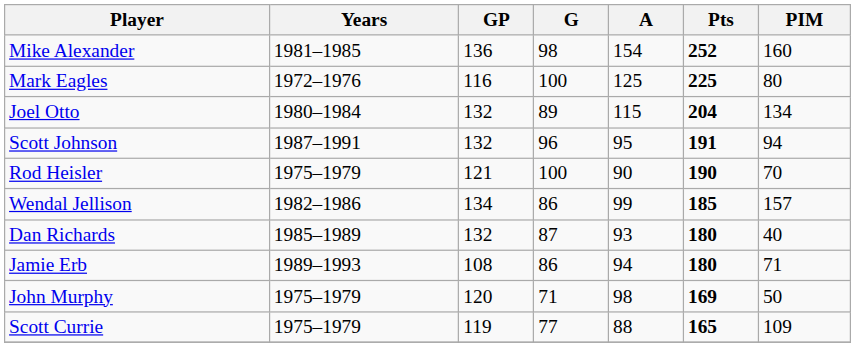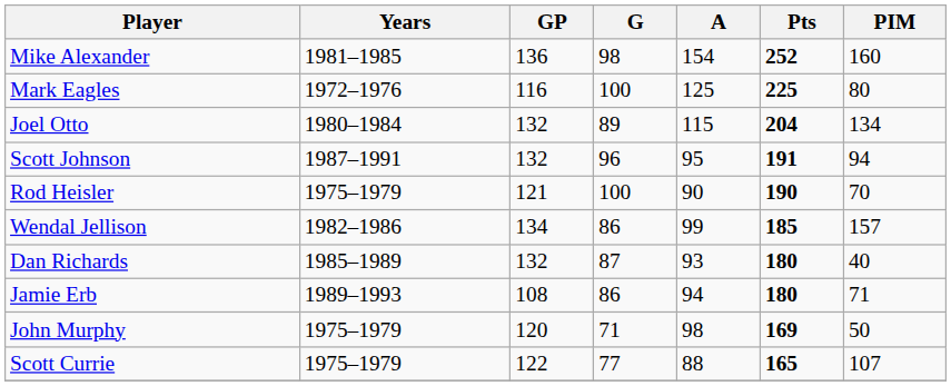Scott Currie | GP: 119 -> 122
Scott Currie | PIM: 109 -> 107
